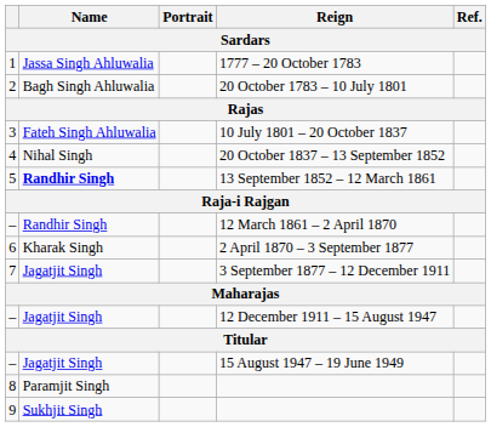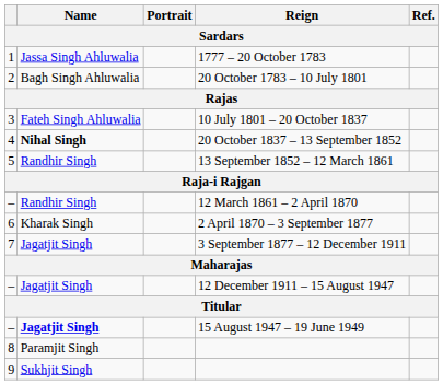20 October 1837 – 13 September 1852 | Name: normal -> bold
13 September 1852 – 12 March 1861 | Name: bold -> normal
15 August 1947 – 19 June 1949 | Name: normal -> bold
